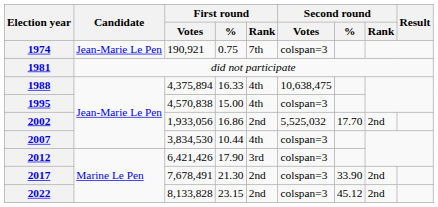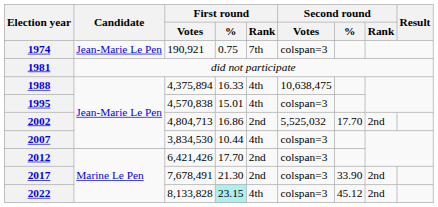1995 | First round / %: 15.00 -> 15.01
2002 | First round / Votes: 1,933,056 -> 4,804,713
2012 | First round / %: 17.90 -> 17.70
2012 | First round / Rank: 3rd -> 2nd
2022 | First round / %: no background -> paleturquoise background
2022 | First round / Rank: 2nd -> 4th
